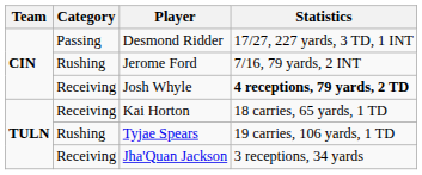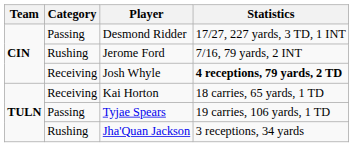Tyjae Spears | Category: Rushing -> Passing
Jha'Quan Jackson | Category: Receiving -> Rushing
